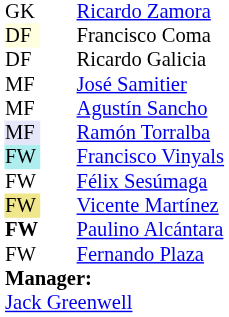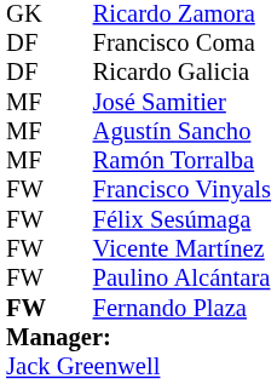Francisco Coma | column 1: lightyellow background -> no background
Ramón Torralba | column 1: lavender background -> no background
Francisco Vinyals | column 1: paleturquoise background -> no background
Vicente Martínez | column 1: khaki background -> no background
Paulino Alcántara | column 1: bold -> normal
Fernando Plaza | column 1: normal -> bold
